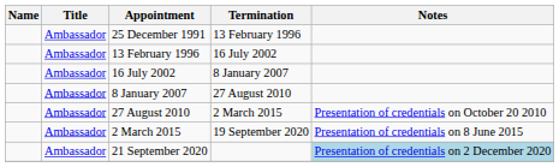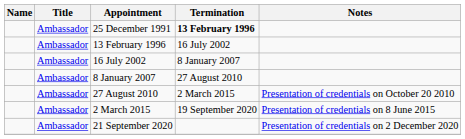25 December 1991 | Termination: normal -> bold
21 September 2020 | Notes: lightblue background -> no background
